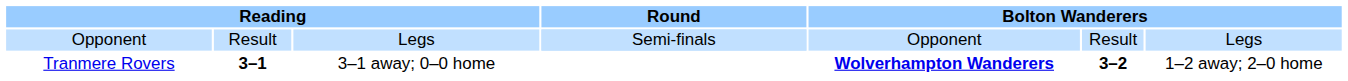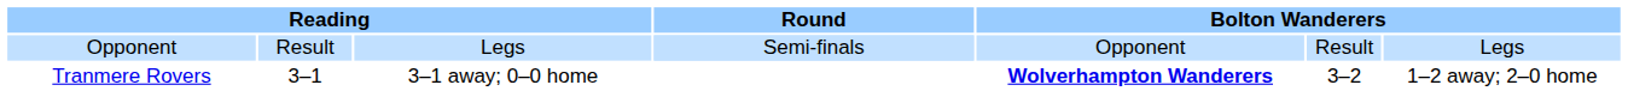Tranmere Rovers | column 2: bold -> normal
Tranmere Rovers | column 6: bold -> normal
